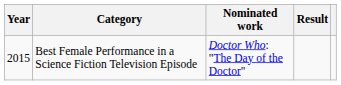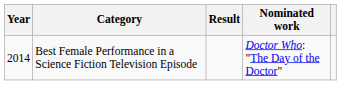columns swapped: Nominated work <-> Result
row 2 | Year: 2015 -> 2014
